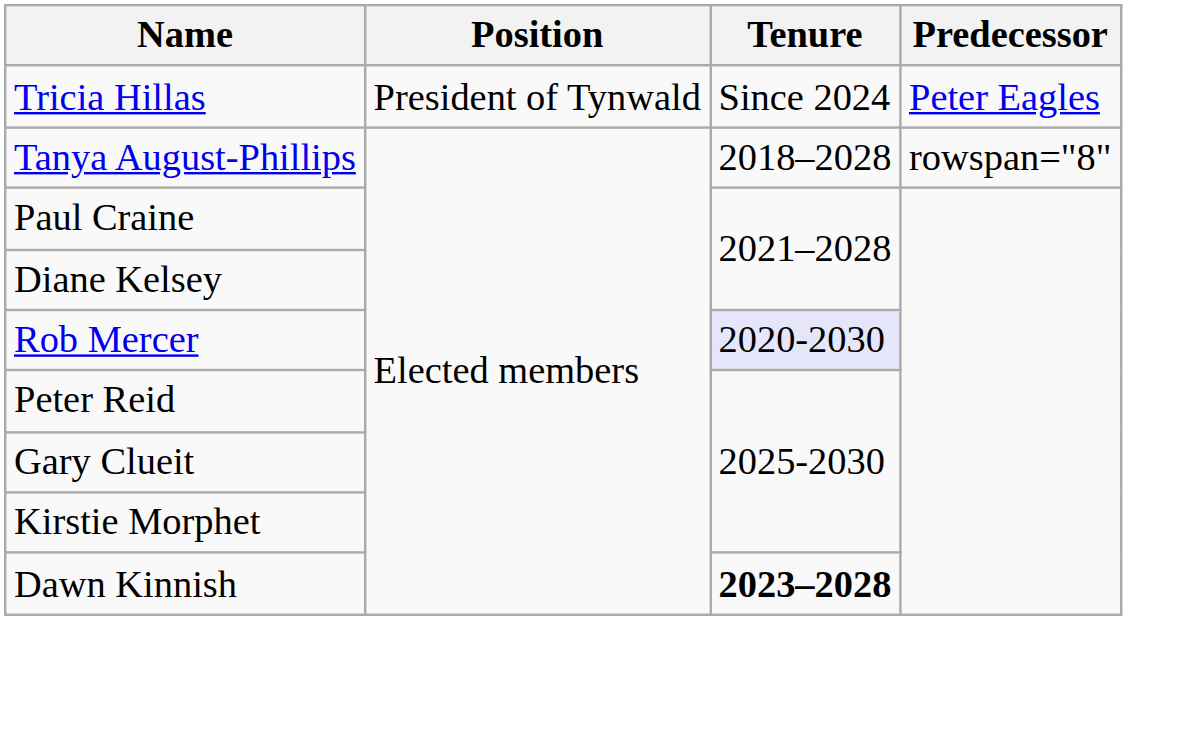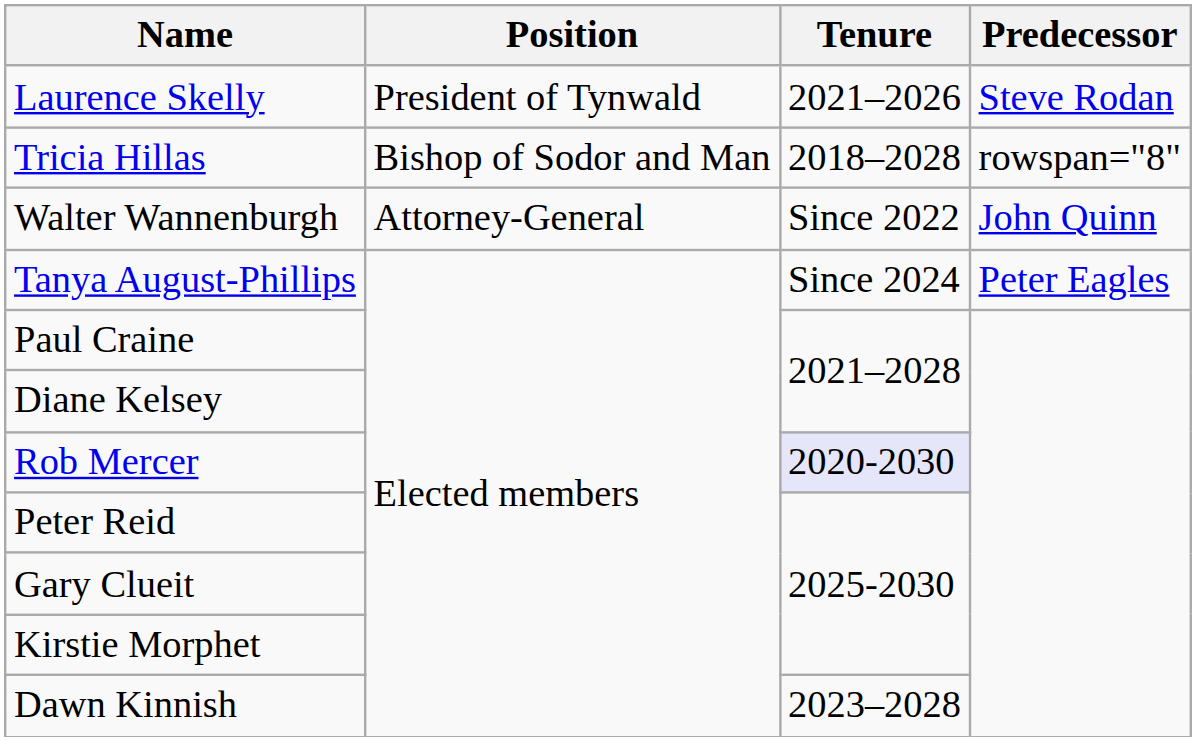+ row: Laurence Skelly | President of Tynwald | 2021–2026 | Steve Rodan
Tricia Hillas | Position: President of Tynwald -> Bishop of Sodor and Man
Tricia Hillas | Tenure: Since 2024 -> 2018–2028
Tricia Hillas | Predecessor: Peter Eagles -> rowspan="8"
+ row: Walter Wannenburgh | Attorney-General | Since 2022 | John Quinn
Tanya August-Phillips | Tenure: 2018–2028 -> Since 2024
Tanya August-Phillips | Predecessor: rowspan="8" -> Peter Eagles
Dawn Kinnish | Tenure: bold -> normal
